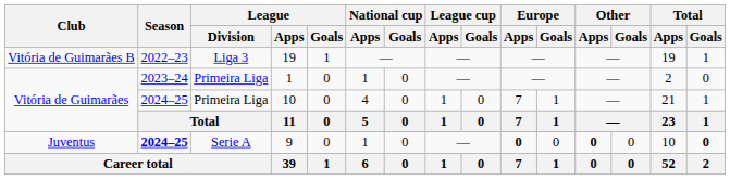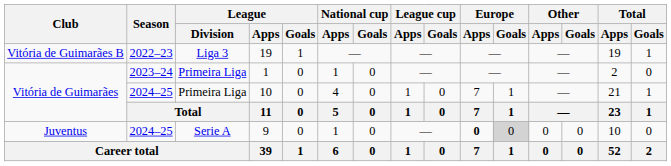9 | Season: bold -> normal
9 | Europe / Goals: no background -> lightgrey background
9 | Other / Apps: bold -> normal
9 | Total / Goals: bold -> normal
